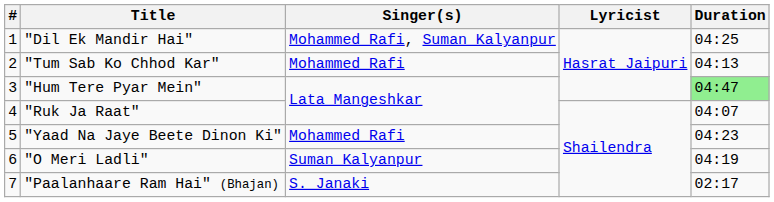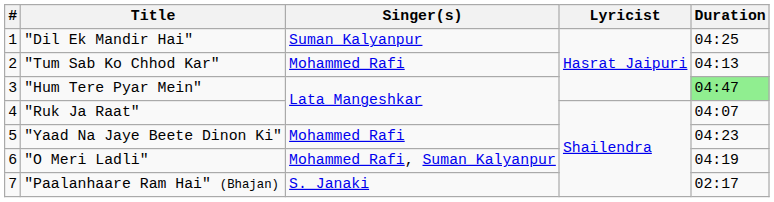"Dil Ek Mandir Hai" | Singer(s): Mohammed Rafi, Suman Kalyanpur -> Suman Kalyanpur
"O Meri Ladli" | Singer(s): Suman Kalyanpur -> Mohammed Rafi, Suman Kalyanpur
